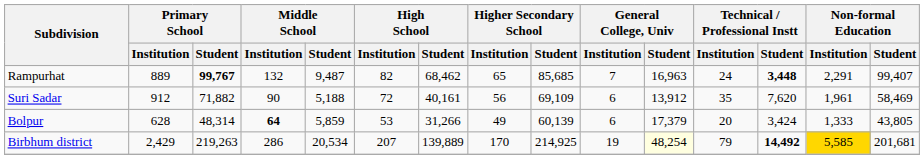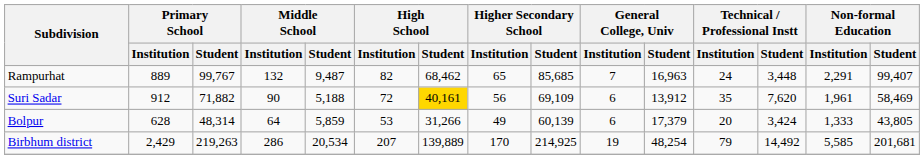Rampurhat | Primary School / Student: bold -> normal
Rampurhat | Technical / Professional Instt / Student: bold -> normal
Suri Sadar | High School / Student: no background -> gold background
Bolpur | Middle School / Institution: bold -> normal
Birbhum district | General College, Univ / Student: lightyellow background -> no background
Birbhum district | Technical / Professional Instt / Student: bold -> normal
Birbhum district | Non-formal Education / Institution: gold background -> no background
